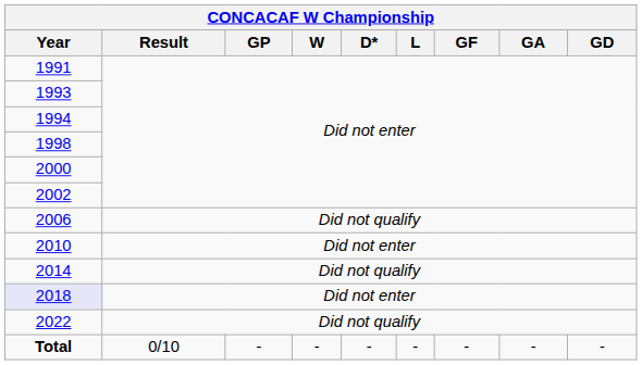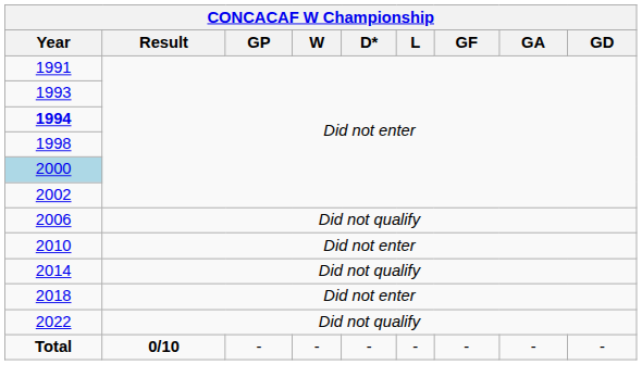1994 | Year: normal -> bold
2000 | Year: no background -> lightblue background
2018 | Year: lavender background -> no background
Total | Result: normal -> bold
